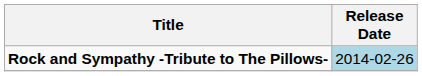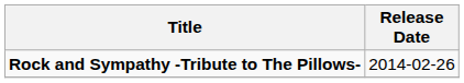Rock and Sympathy -Tribute to The Pillows- | Release Date: lightblue background -> no background
